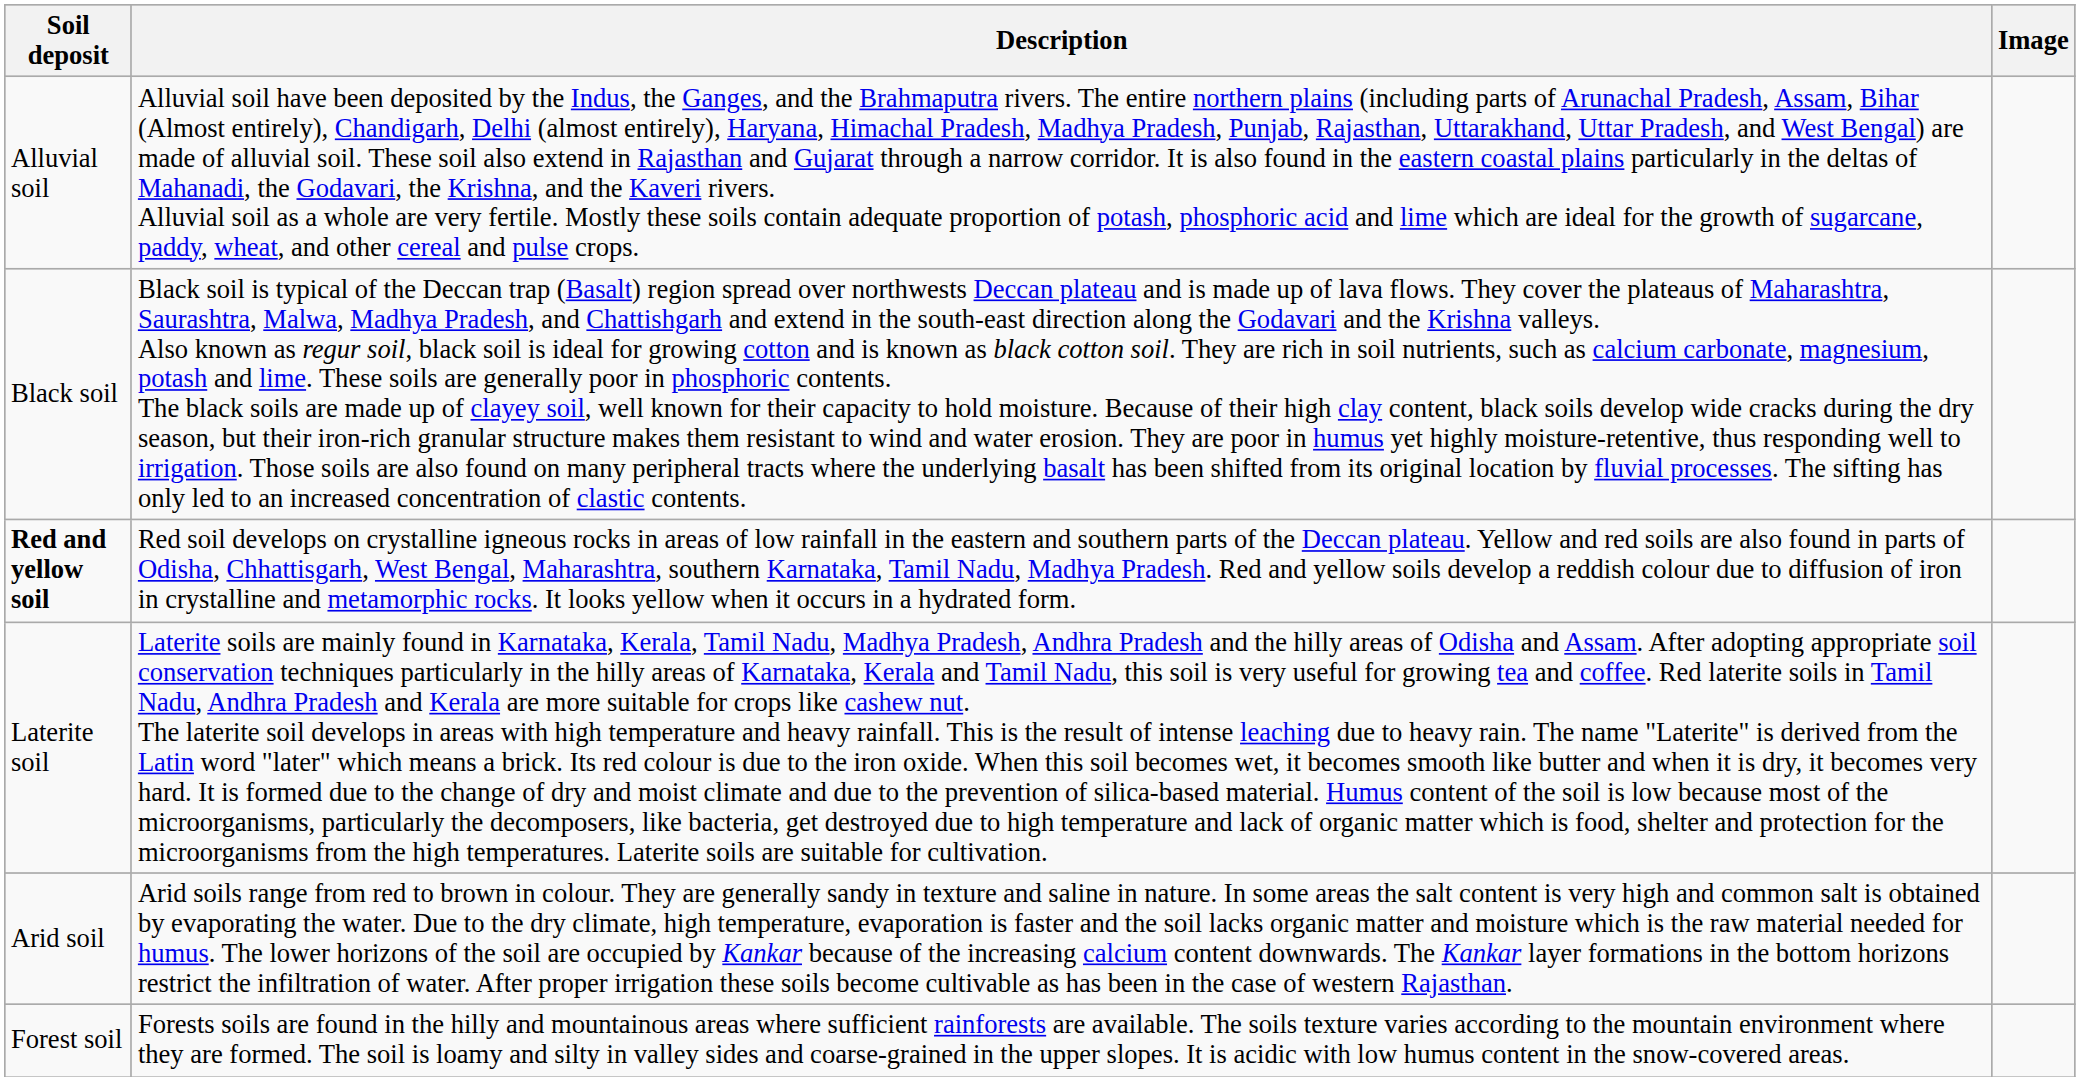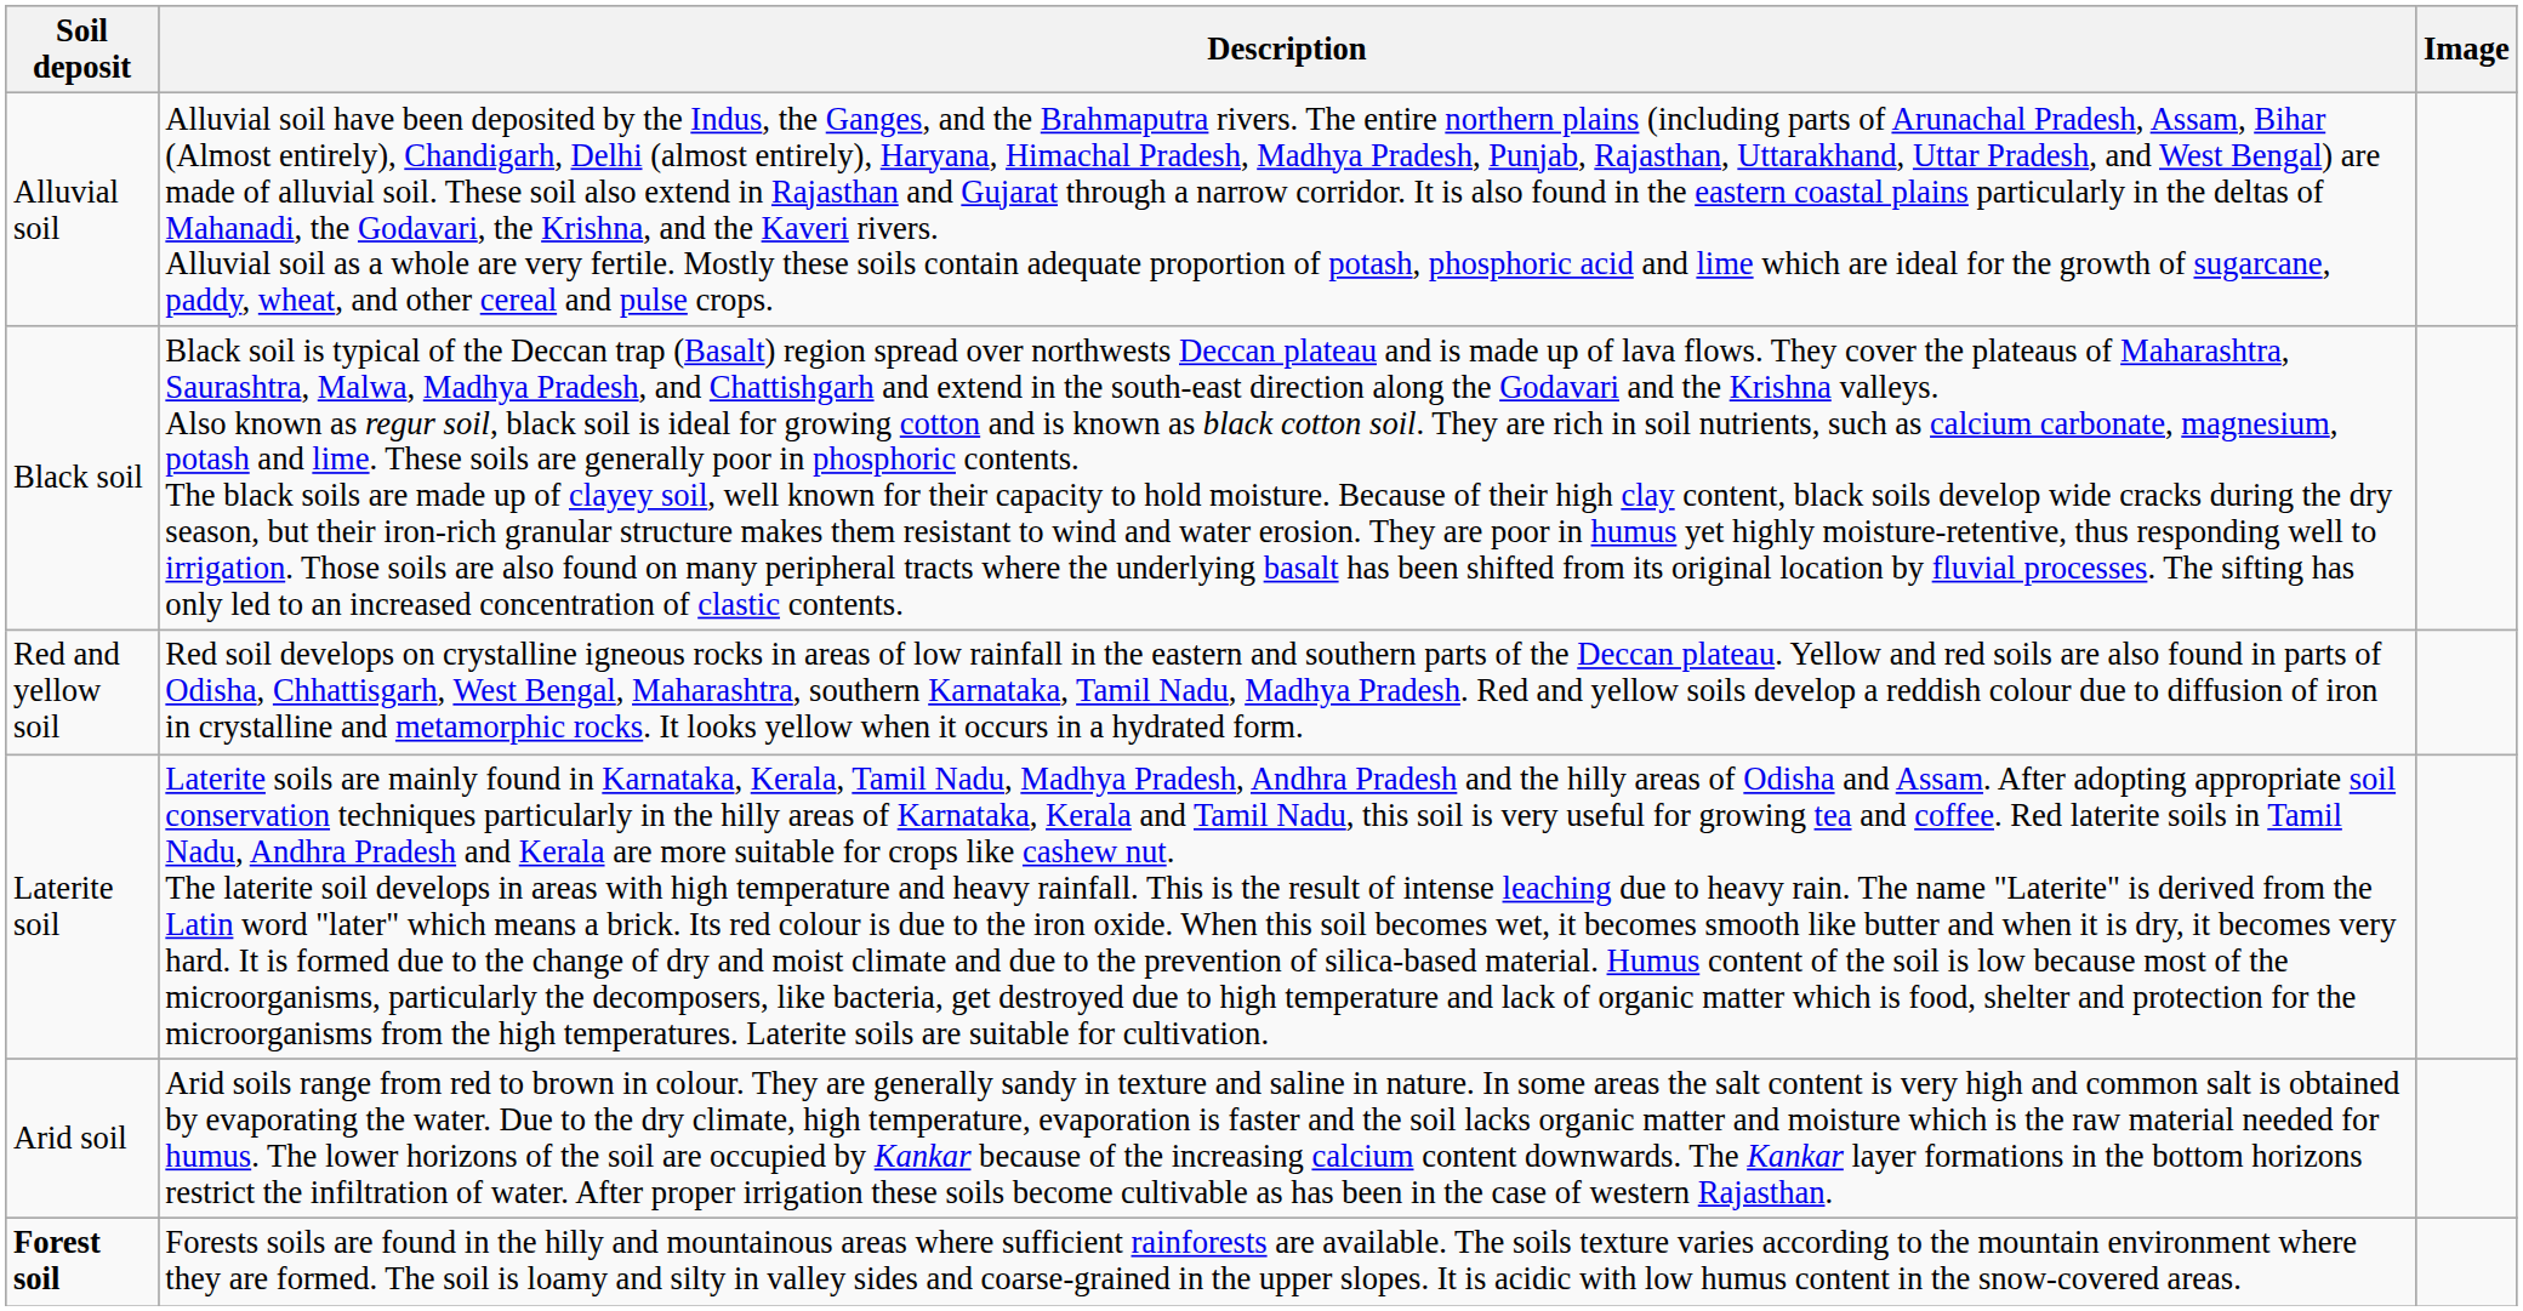Red and yellow soil | Soil deposit: bold -> normal
Forest soil | Soil deposit: normal -> bold
